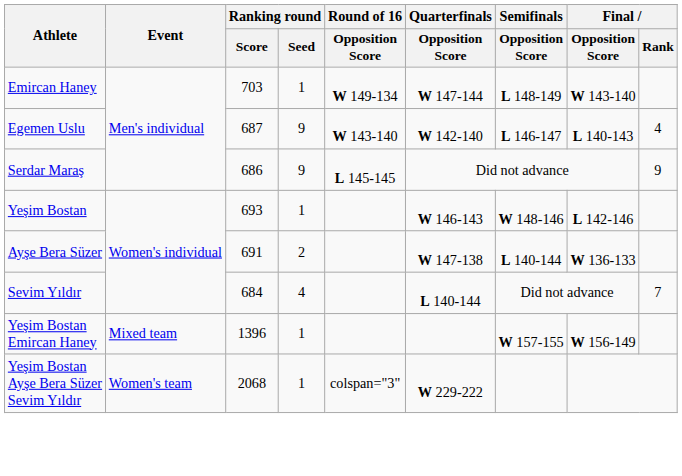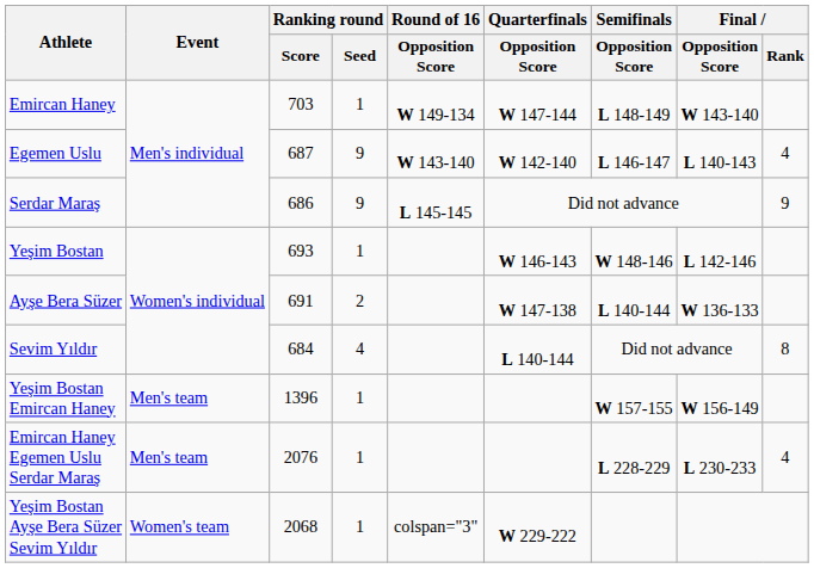Sevim Yıldır | Final / Rank: 7 -> 8
Yeşim Bostan Emircan Haney | Event: Mixed team -> Men's team
+ row: Emircan Haney Egemen Uslu Serdar Maraş | Men's team | 2076 | 1 | L 228-229 | L 230-233 | 4
